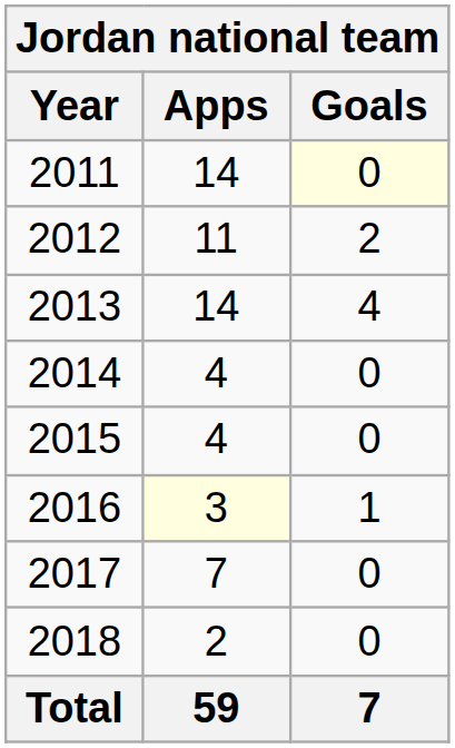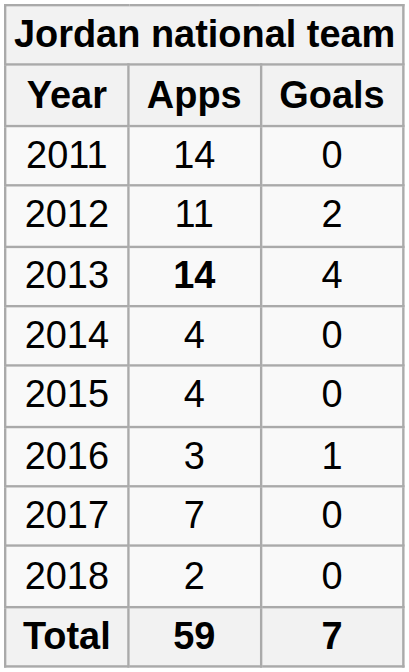2011 | Goals: lightyellow background -> no background
2013 | Apps: normal -> bold
2016 | Apps: lightyellow background -> no background
